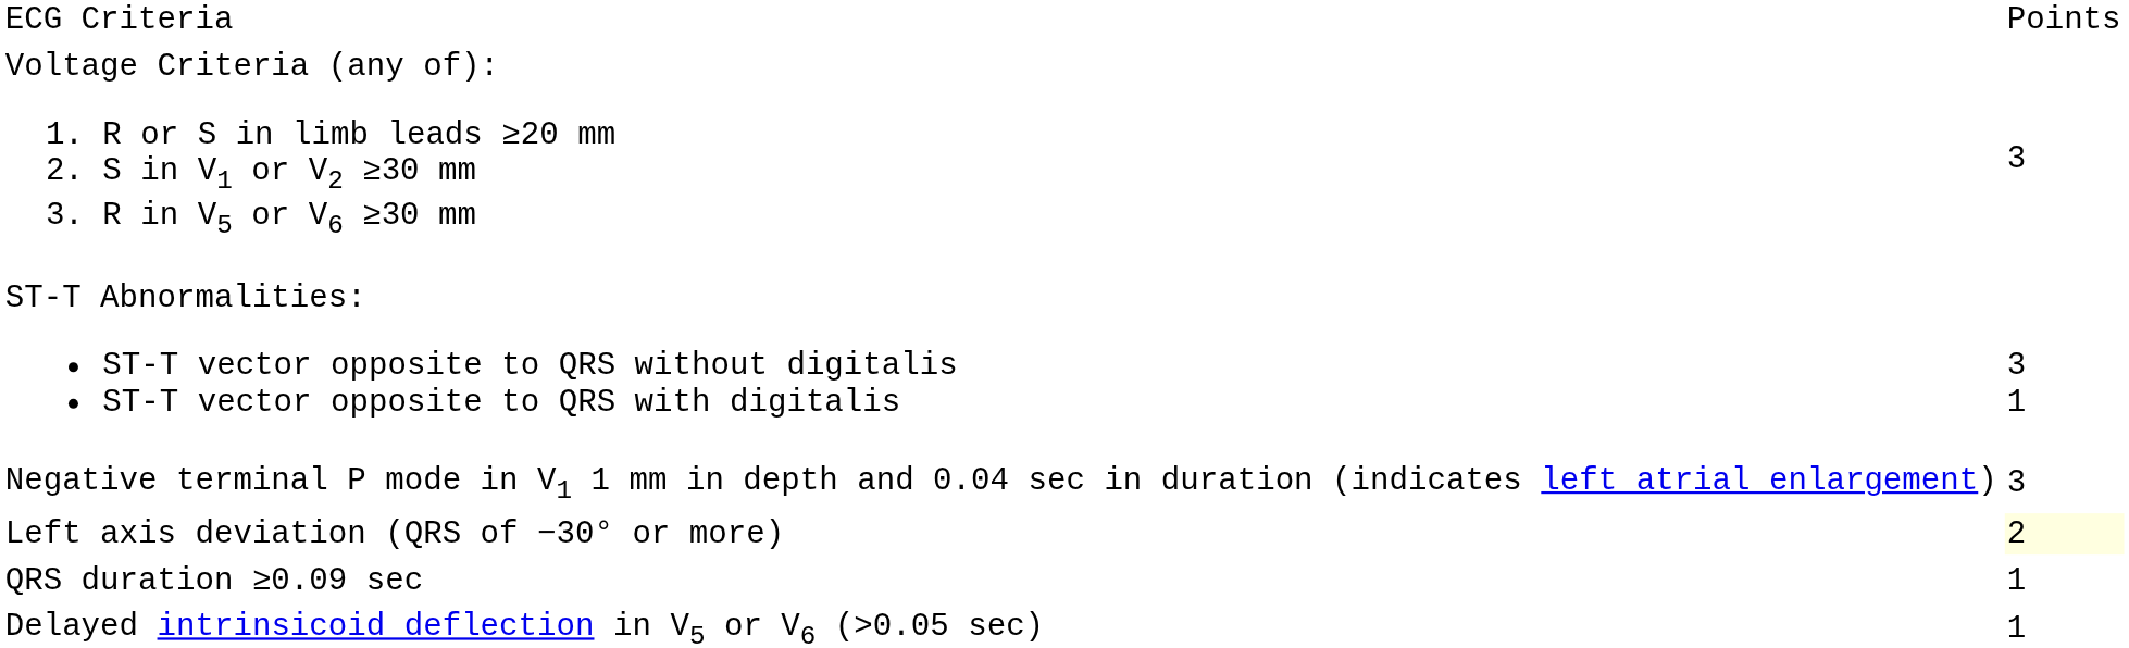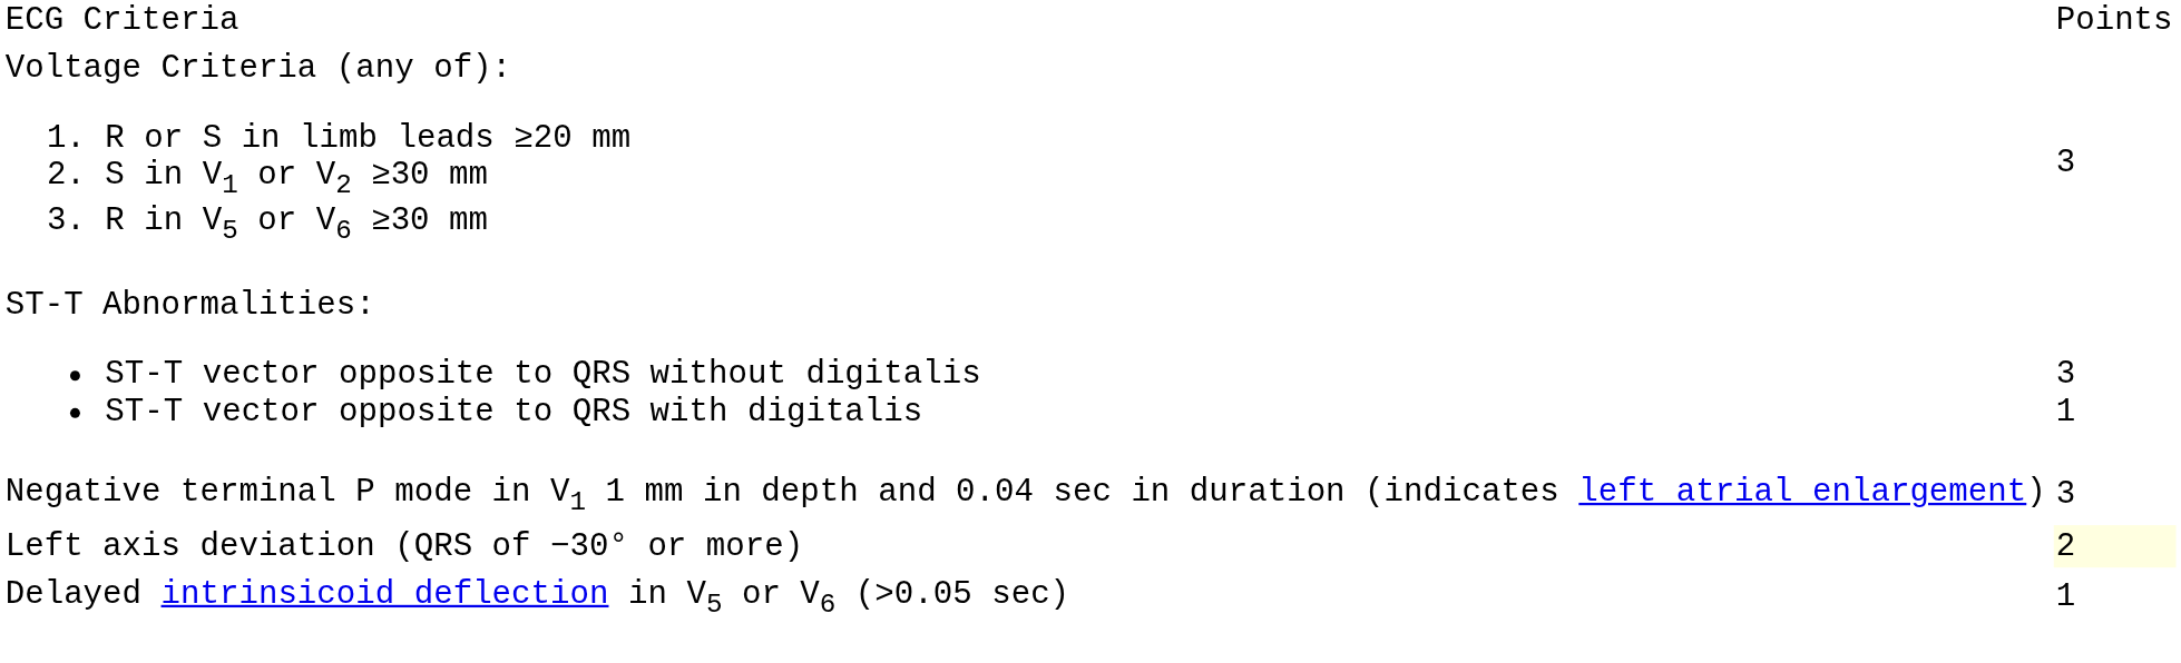- row: QRS duration ≥0.09 sec | 1
